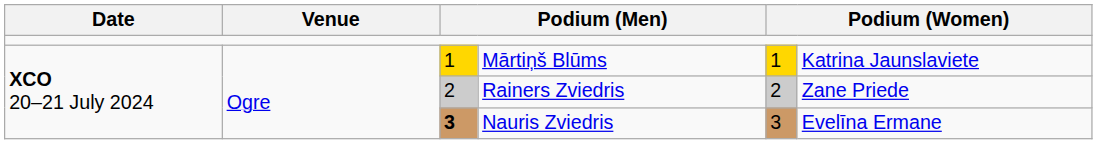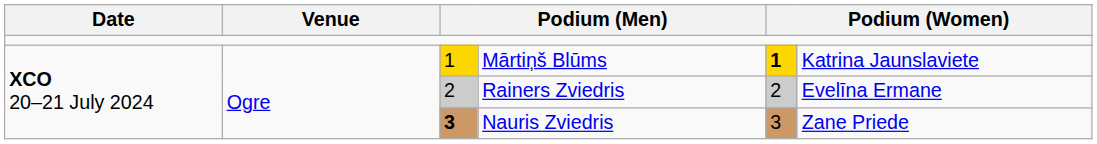Mārtiņš Blūms | column 5: normal -> bold
Rainers Zviedris | column 6: Zane Priede -> Evelīna Ermane
Nauris Zviedris | column 6: Evelīna Ermane -> Zane Priede
